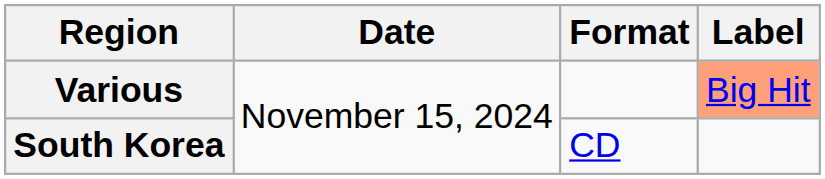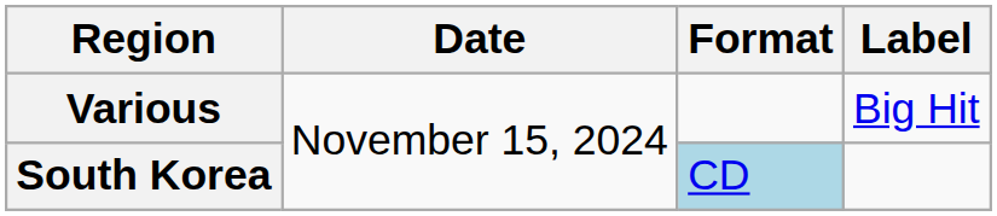Various | Label: lightsalmon background -> no background
South Korea | Format: no background -> lightblue background
